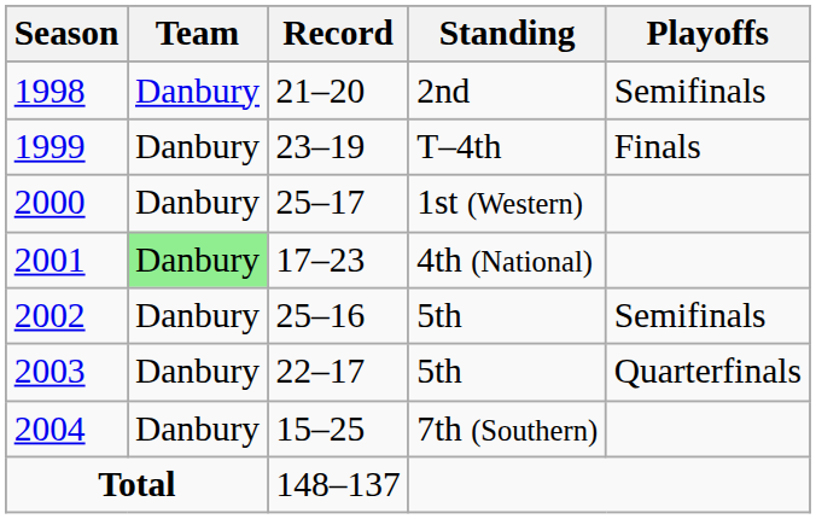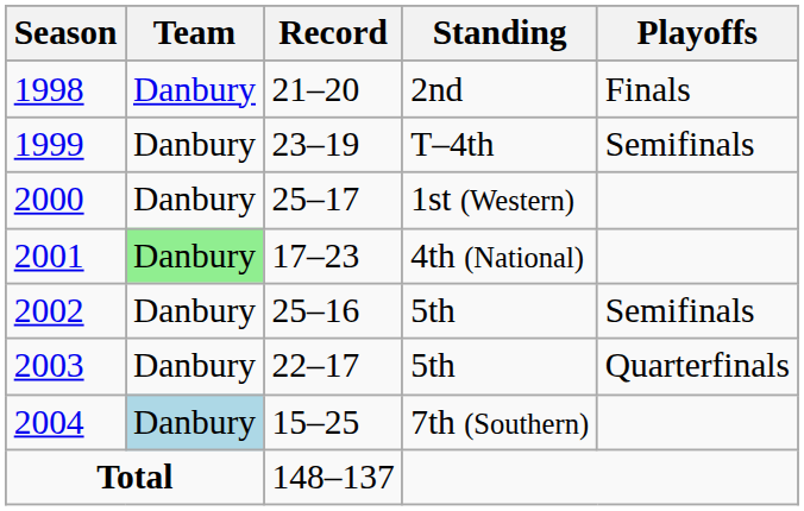1998 | Playoffs: Semifinals -> Finals
1999 | Playoffs: Finals -> Semifinals
2004 | Team: no background -> lightblue background
